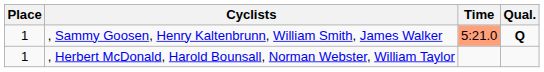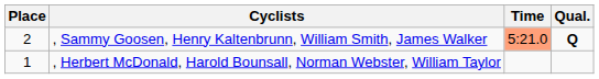row 2 | Place: 1 -> 2
